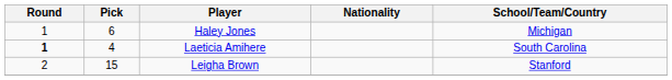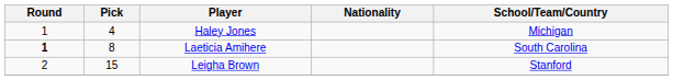Haley Jones | Pick: 6 -> 4
Laeticia Amihere | Pick: 4 -> 8
